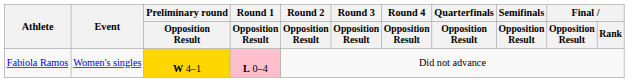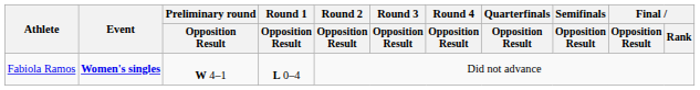Fabiola Ramos | Event: normal -> bold
Fabiola Ramos | Preliminary round / Opposition Result: gold background -> no background
Fabiola Ramos | Round 1 / Opposition Result: pink background -> no background
